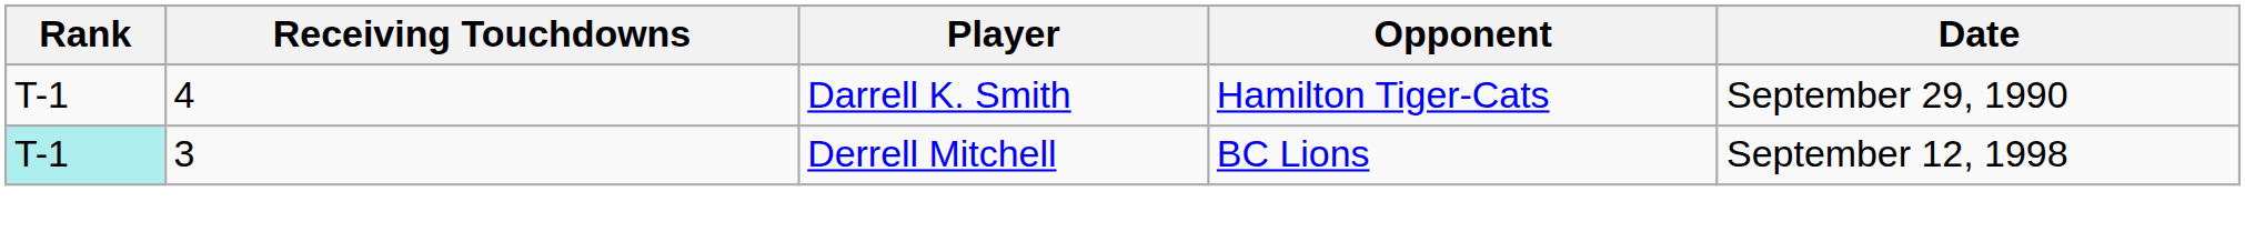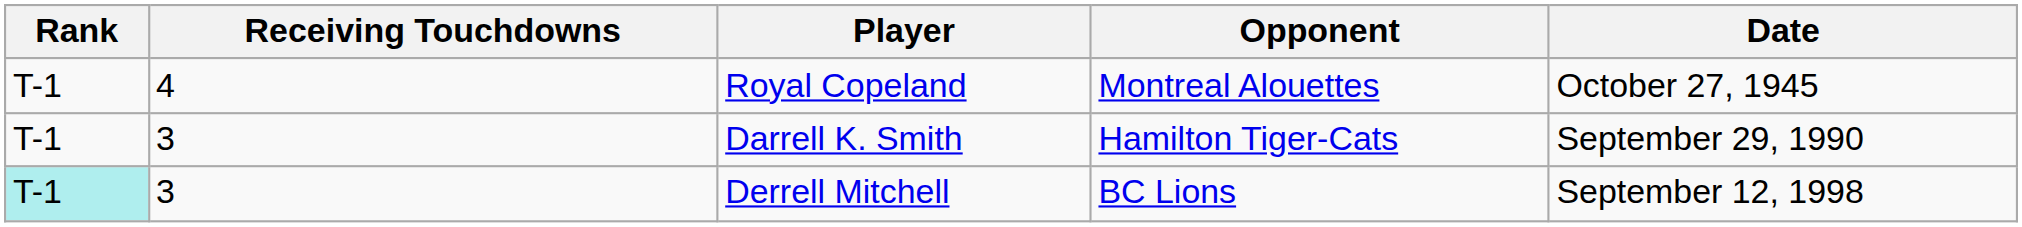+ row: T-1 | 4 | Royal Copeland | Montreal Alouettes | October 27, 1945
Darrell K. Smith | Receiving Touchdowns: 4 -> 3
